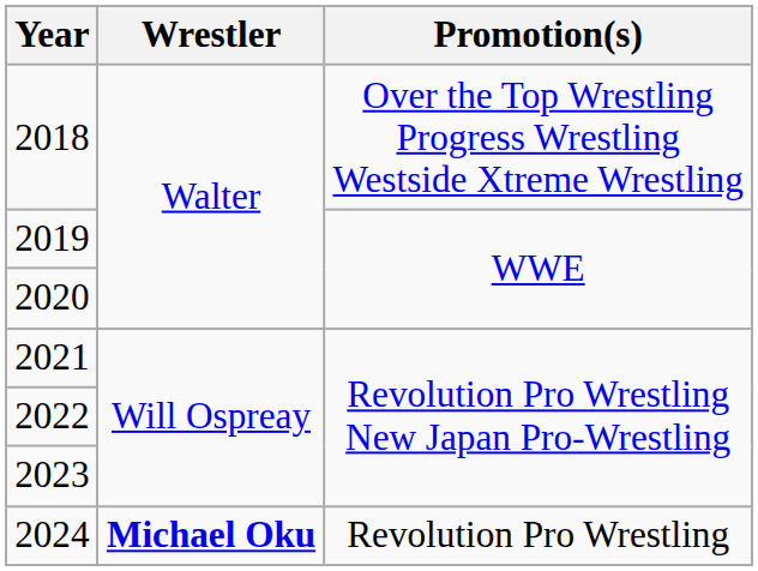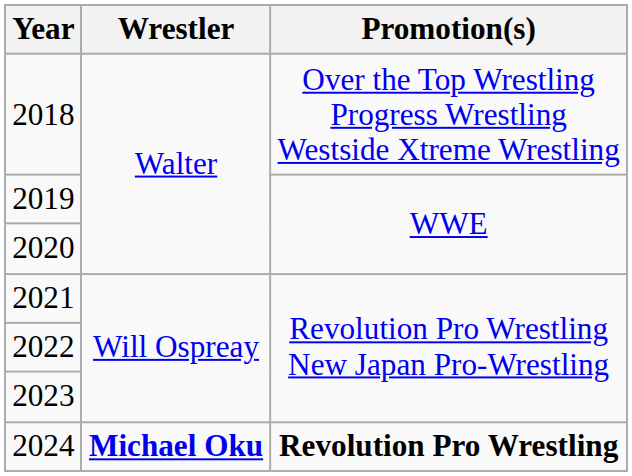2024 | Promotion(s): normal -> bold
